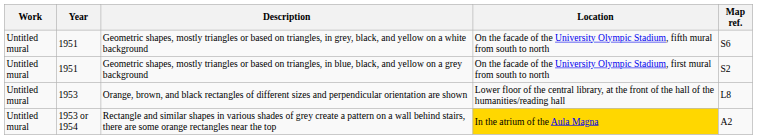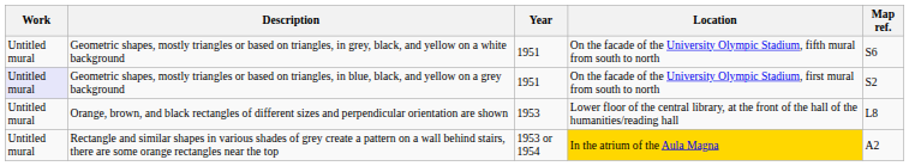columns swapped: Description <-> Year
row 3 | Work: no background -> lavender background
